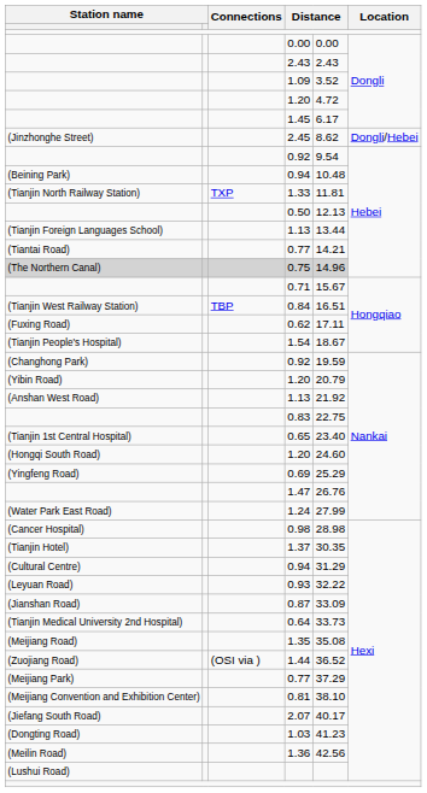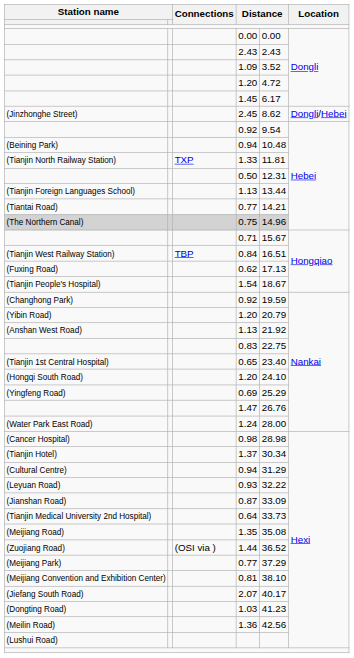0.50 | column 5: 12.13 -> 12.31
0.62 | column 5: 17.11 -> 17.13
(Hongqi South Road) / 1.20 | column 5: 24.60 -> 24.10
1.24 | column 5: 27.99 -> 28.00
1.37 | column 5: 30.35 -> 30.34
